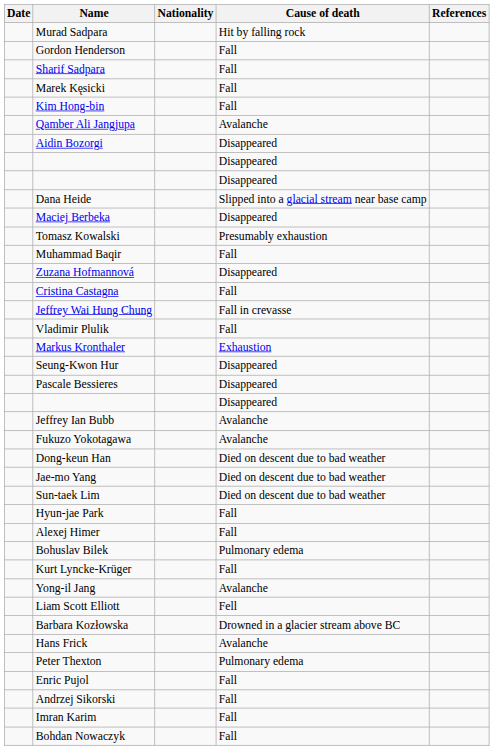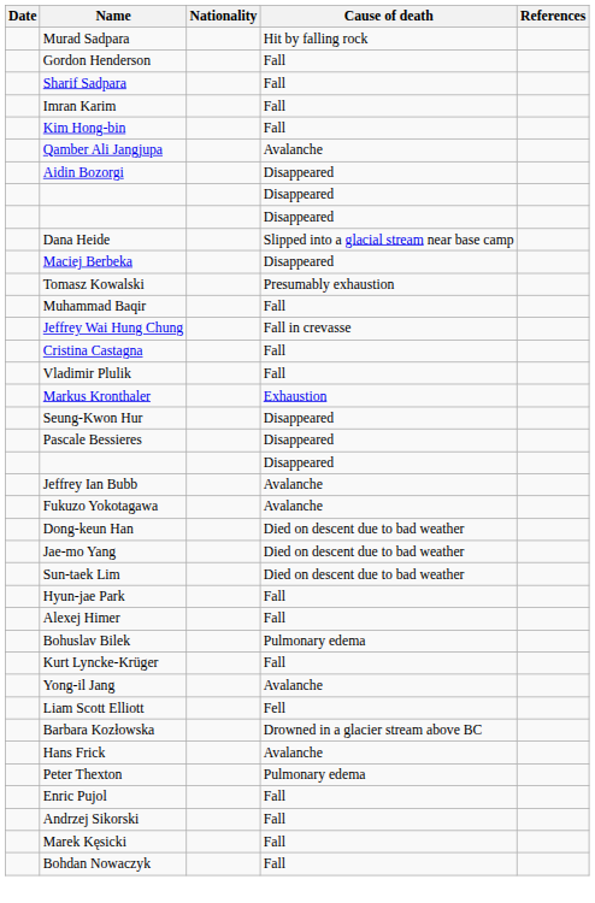rows swapped: Imran Karim <-> Marek Kęsicki
- row: Zuzana Hofmannová | Disappeared
rows swapped: Jeffrey Wai Hung Chung <-> Cristina Castagna
